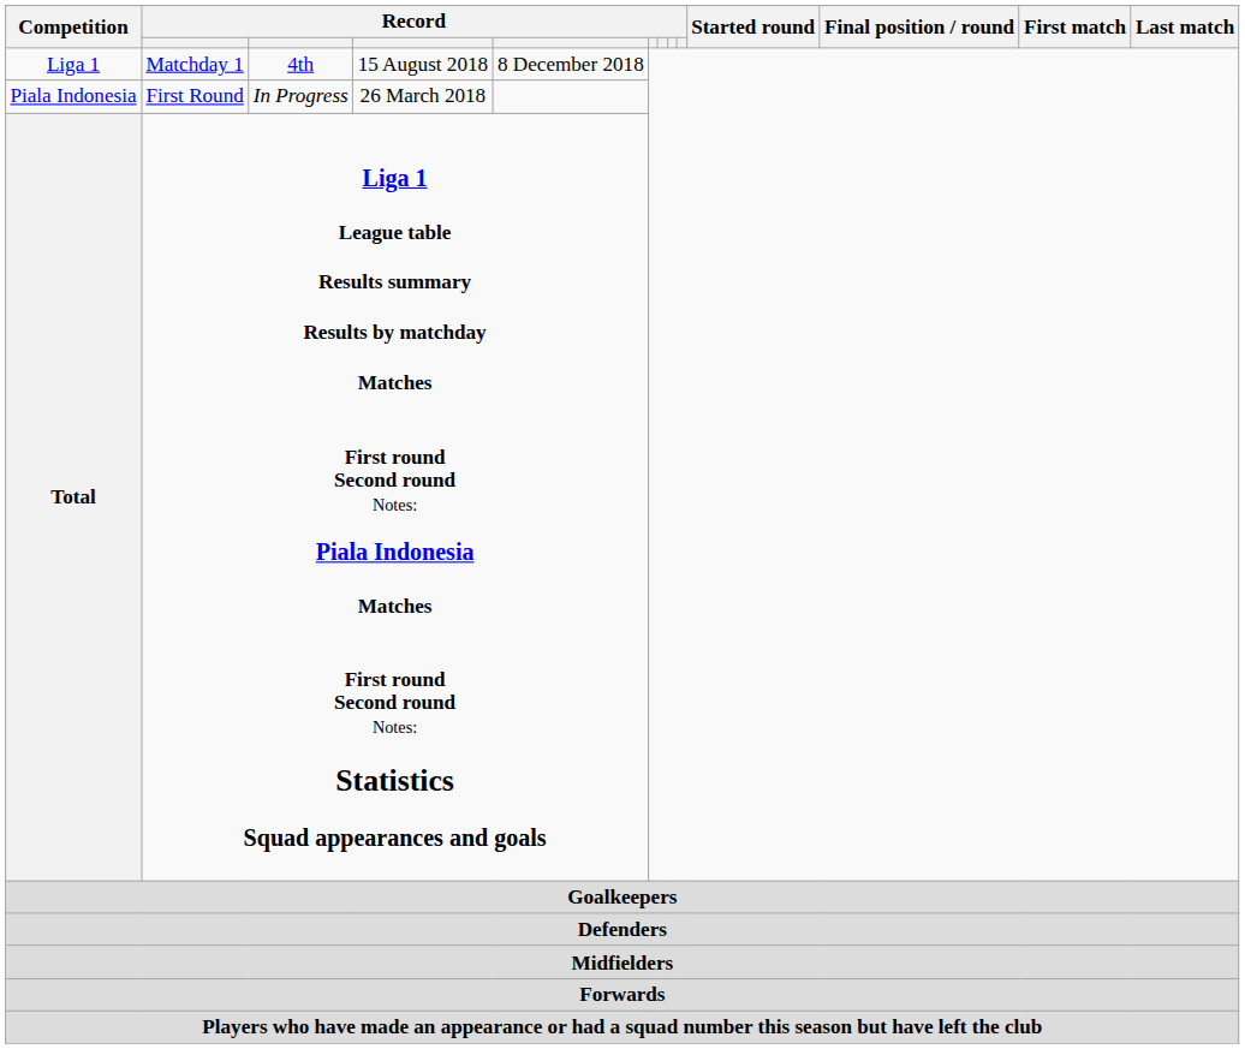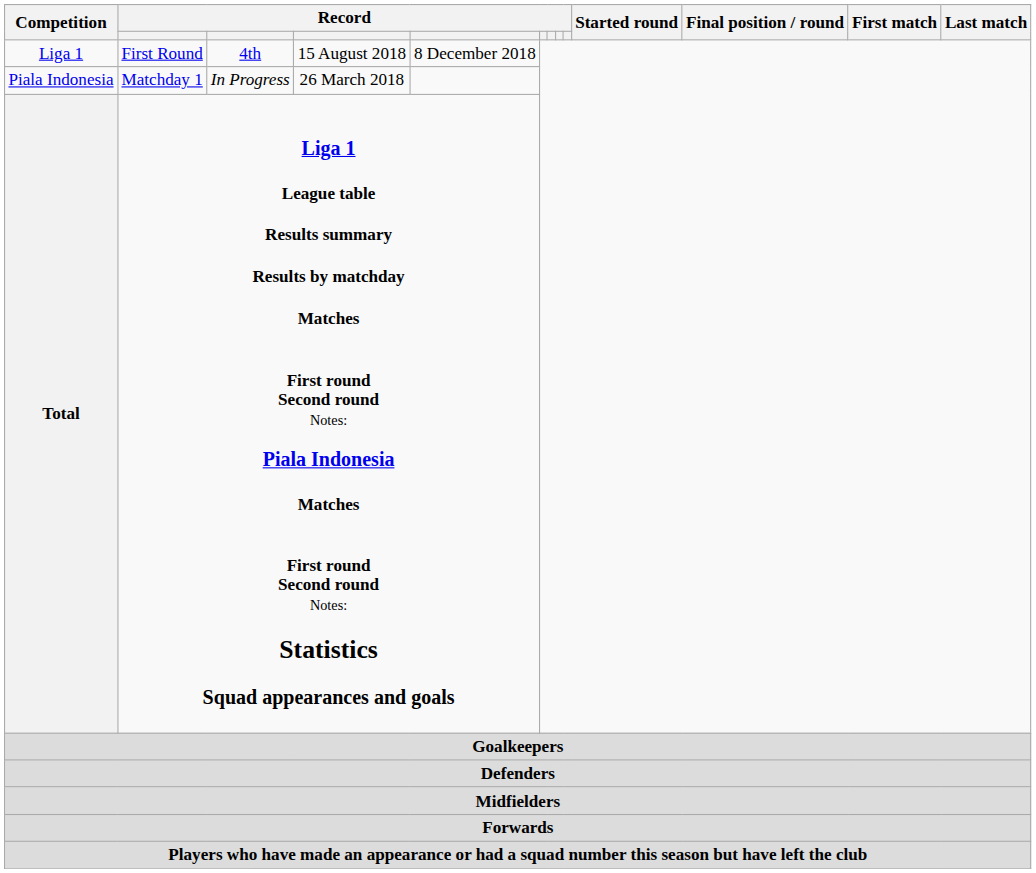Liga 1 | column 2: Matchday 1 -> First Round
Piala Indonesia | column 2: First Round -> Matchday 1
